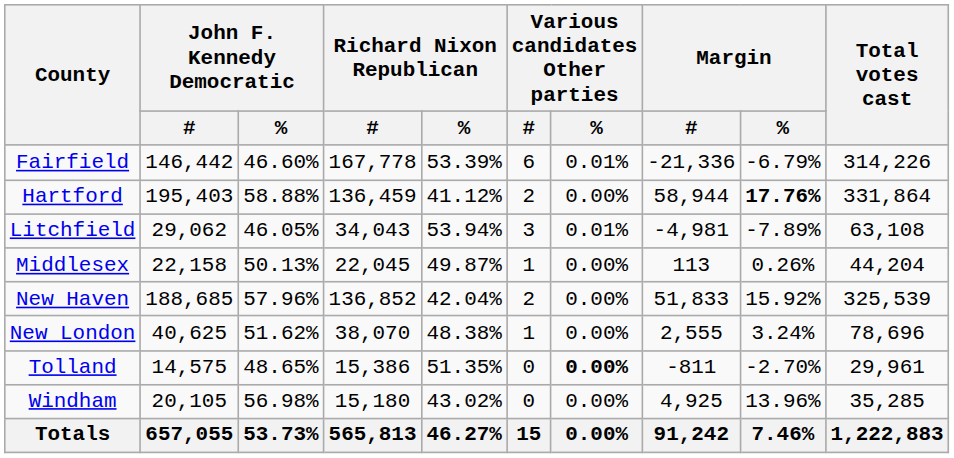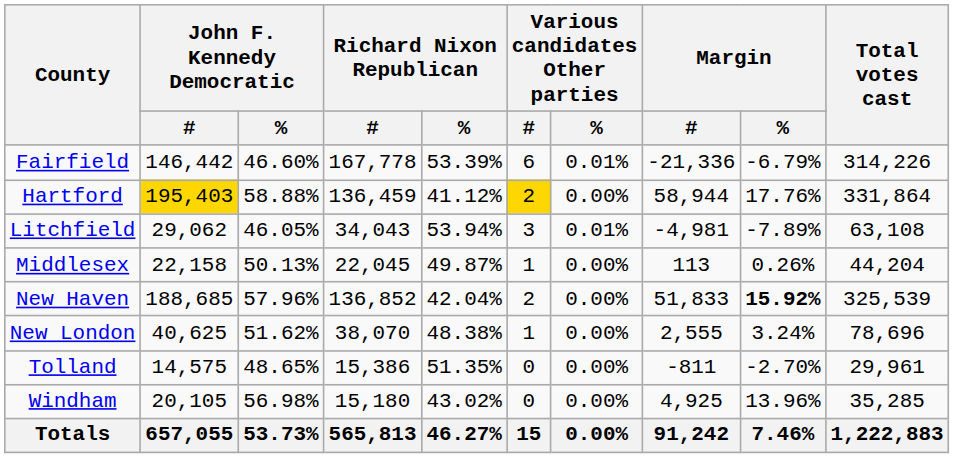Hartford | John F. Kennedy Democratic / #: no background -> gold background
Hartford | Various candidates Other parties / #: no background -> gold background
Hartford | Margin / %: bold -> normal
New Haven | Margin / %: normal -> bold
Tolland | Various candidates Other parties / %: bold -> normal
